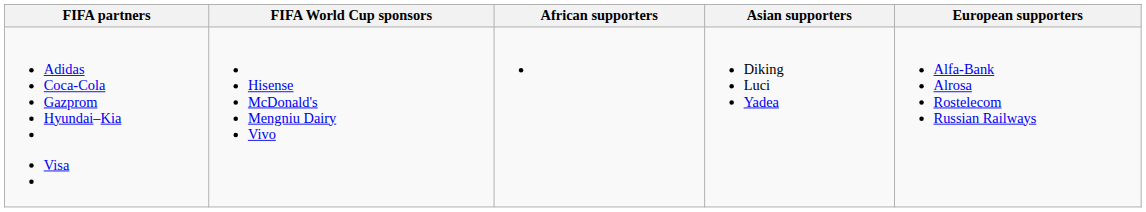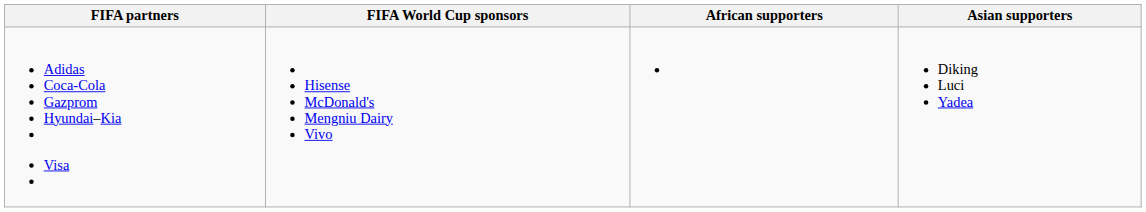- column: European supporters | Alfa-Bank Alrosa Rostelecom Russian Railways
